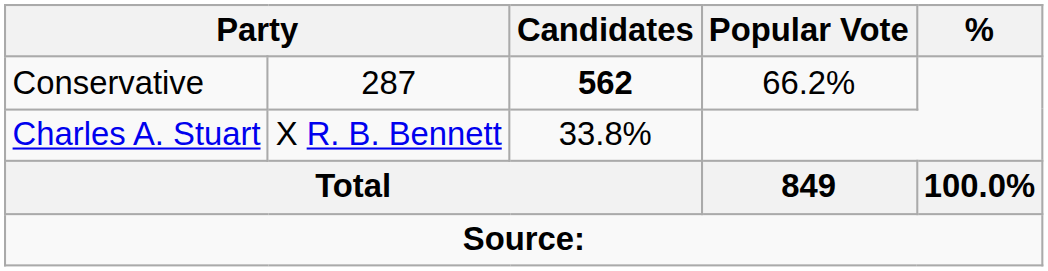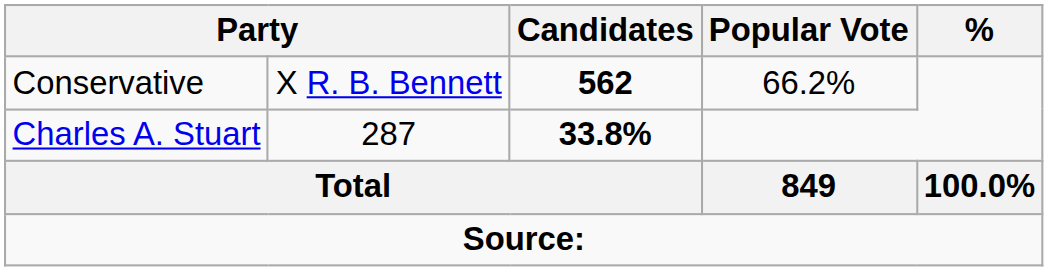Conservative | column 2: 287 -> X R. B. Bennett
Charles A. Stuart | column 2: X R. B. Bennett -> 287
Charles A. Stuart | Candidates: normal -> bold
